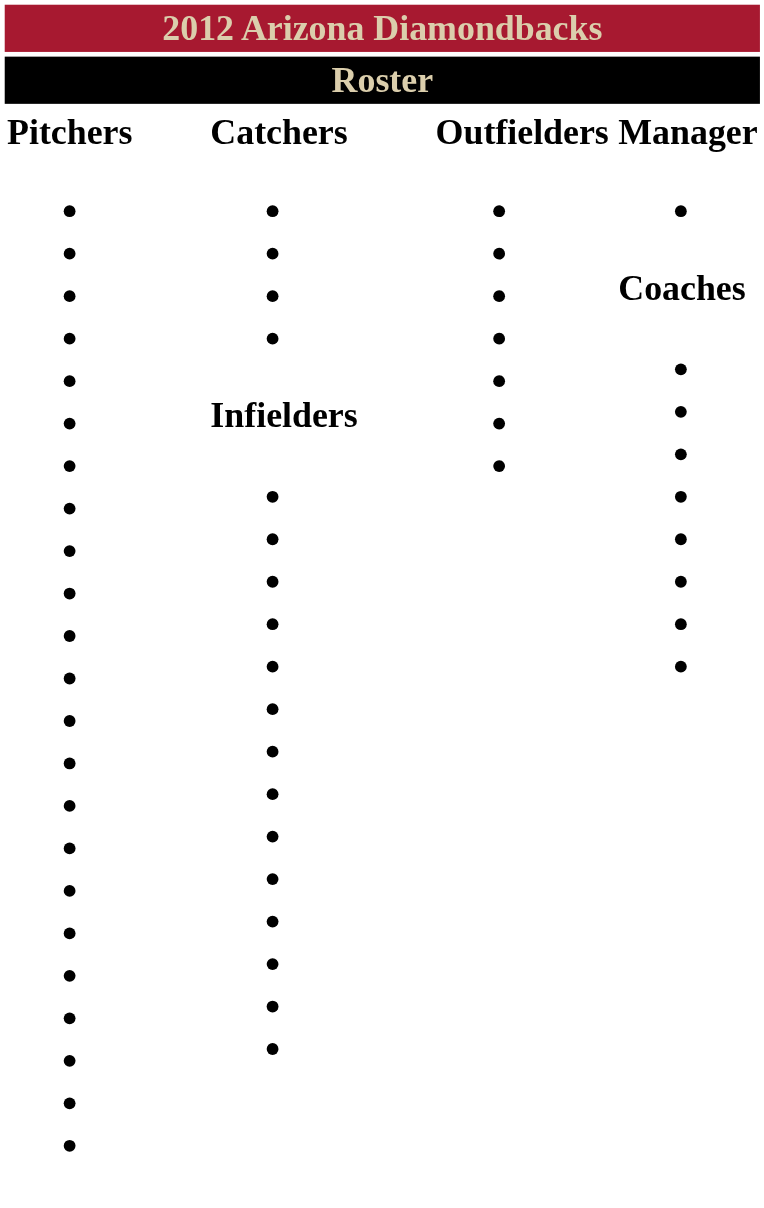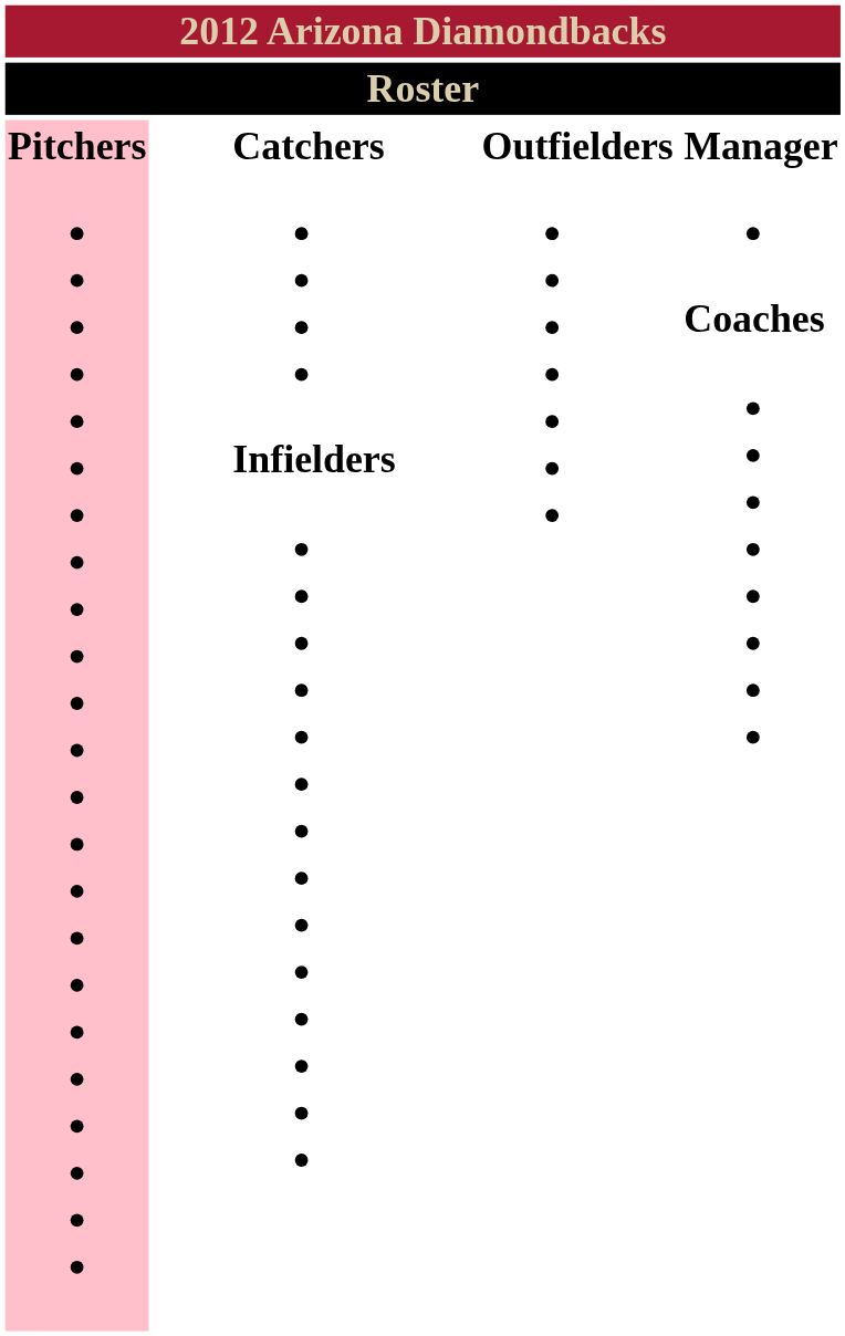Pitchers | column 1: no background -> pink background
